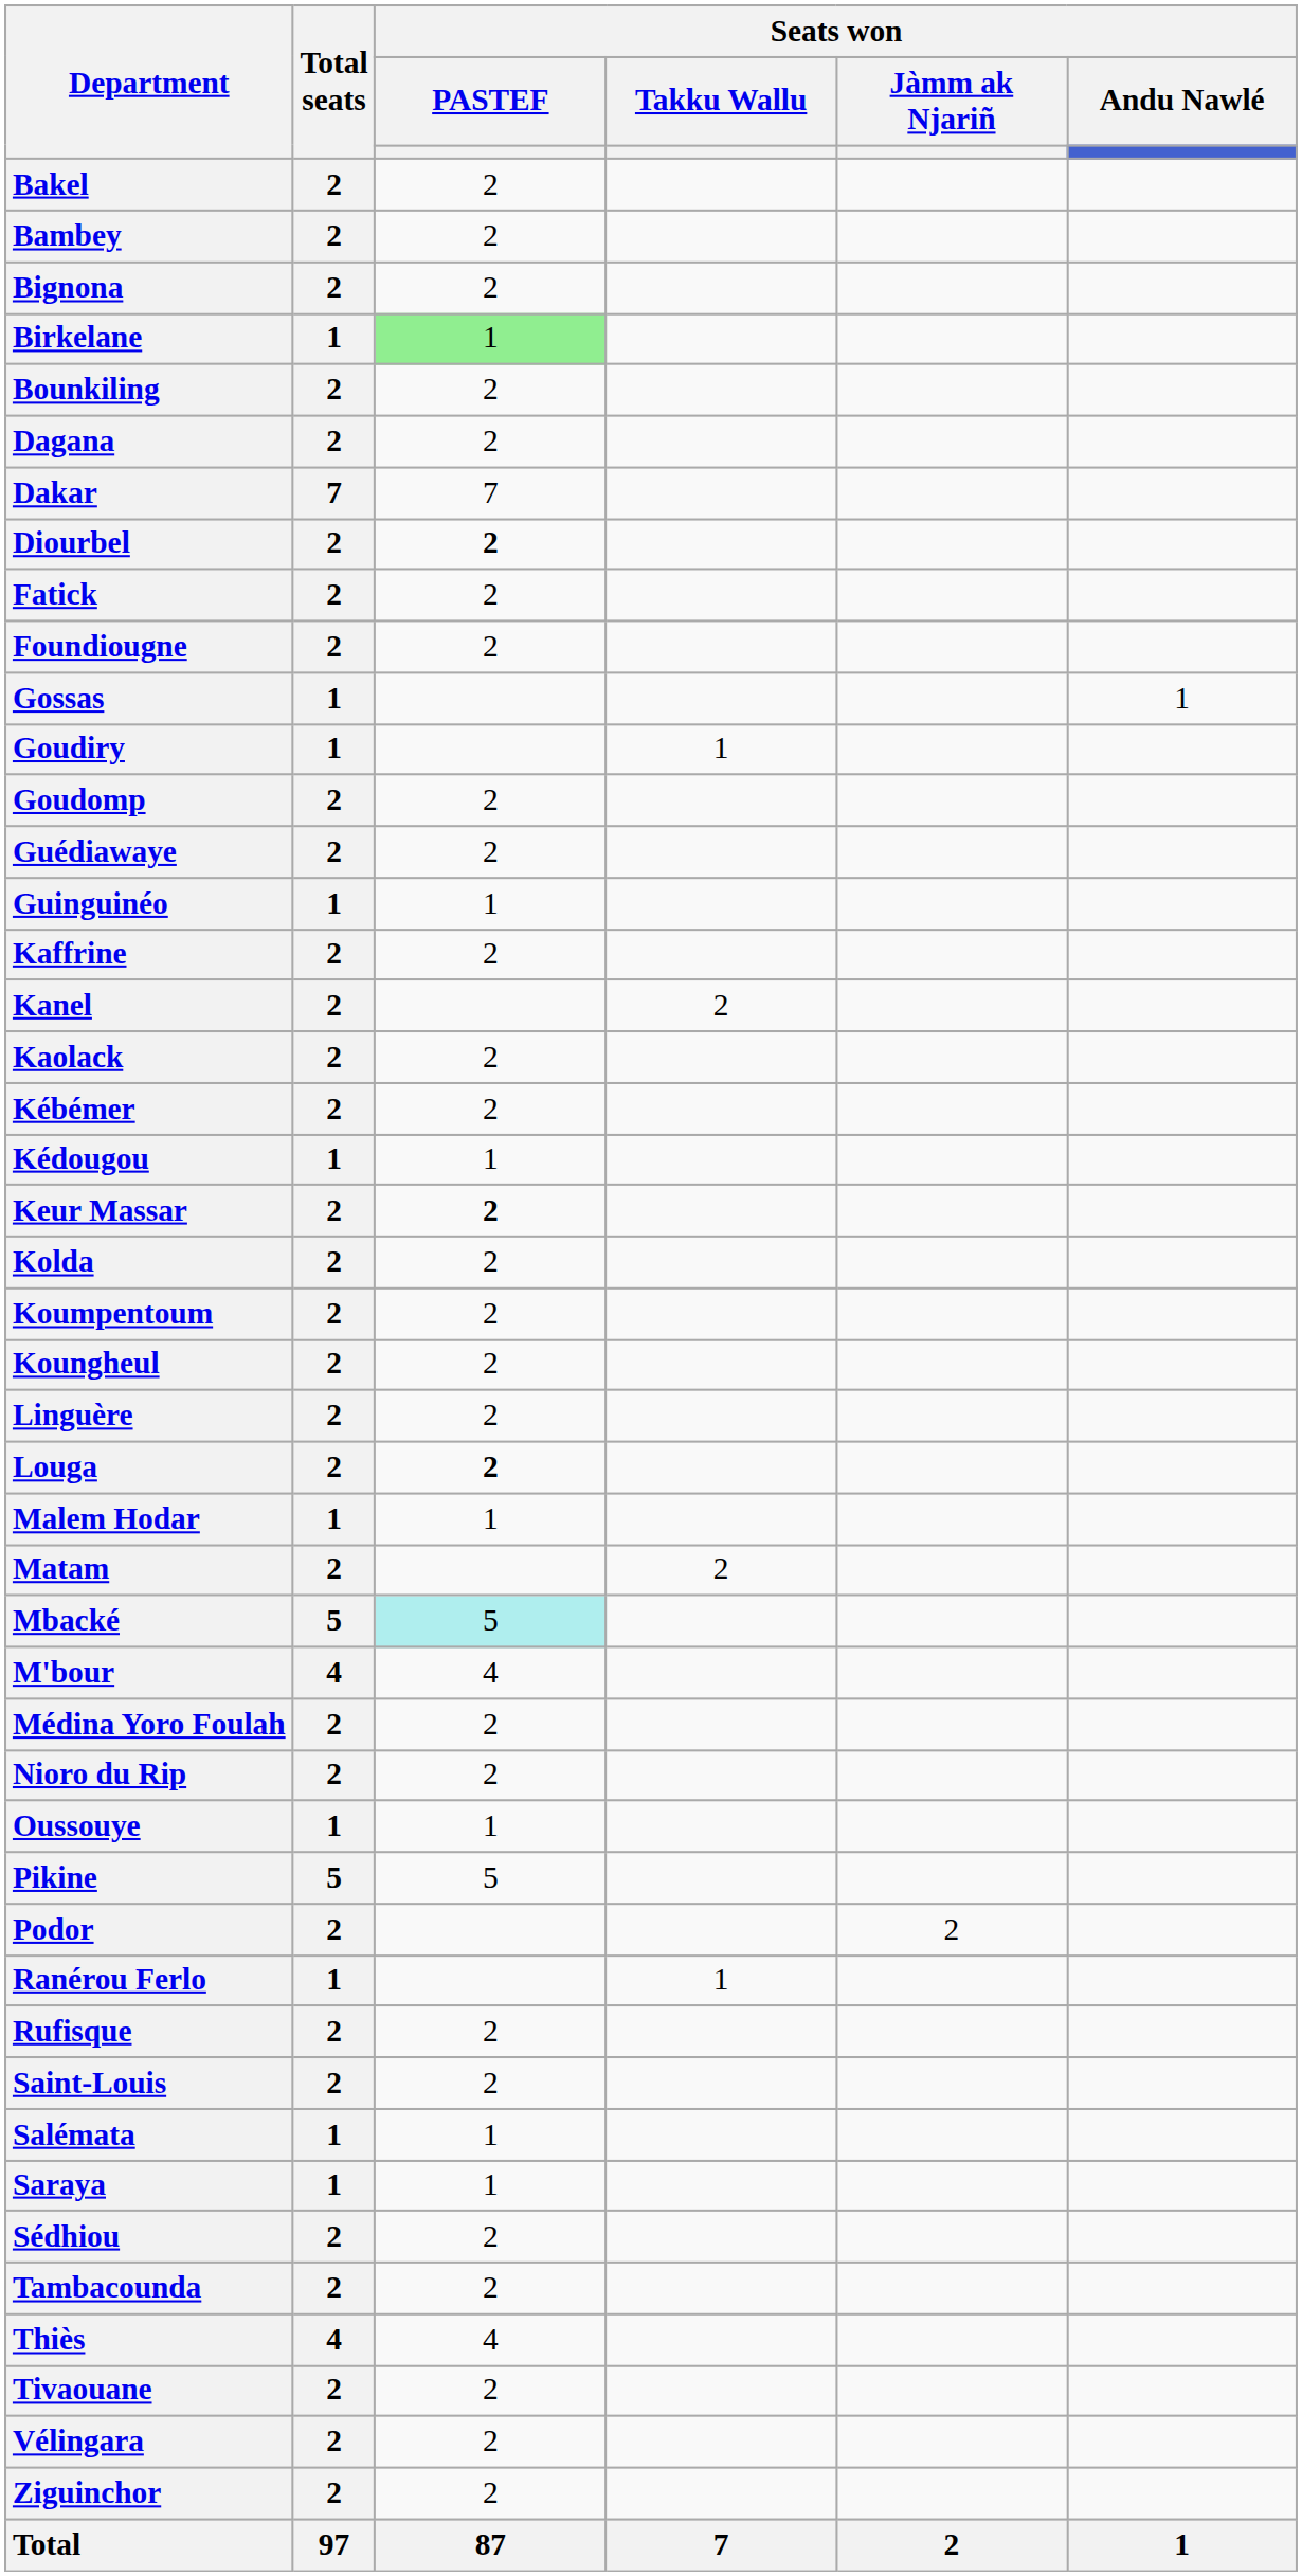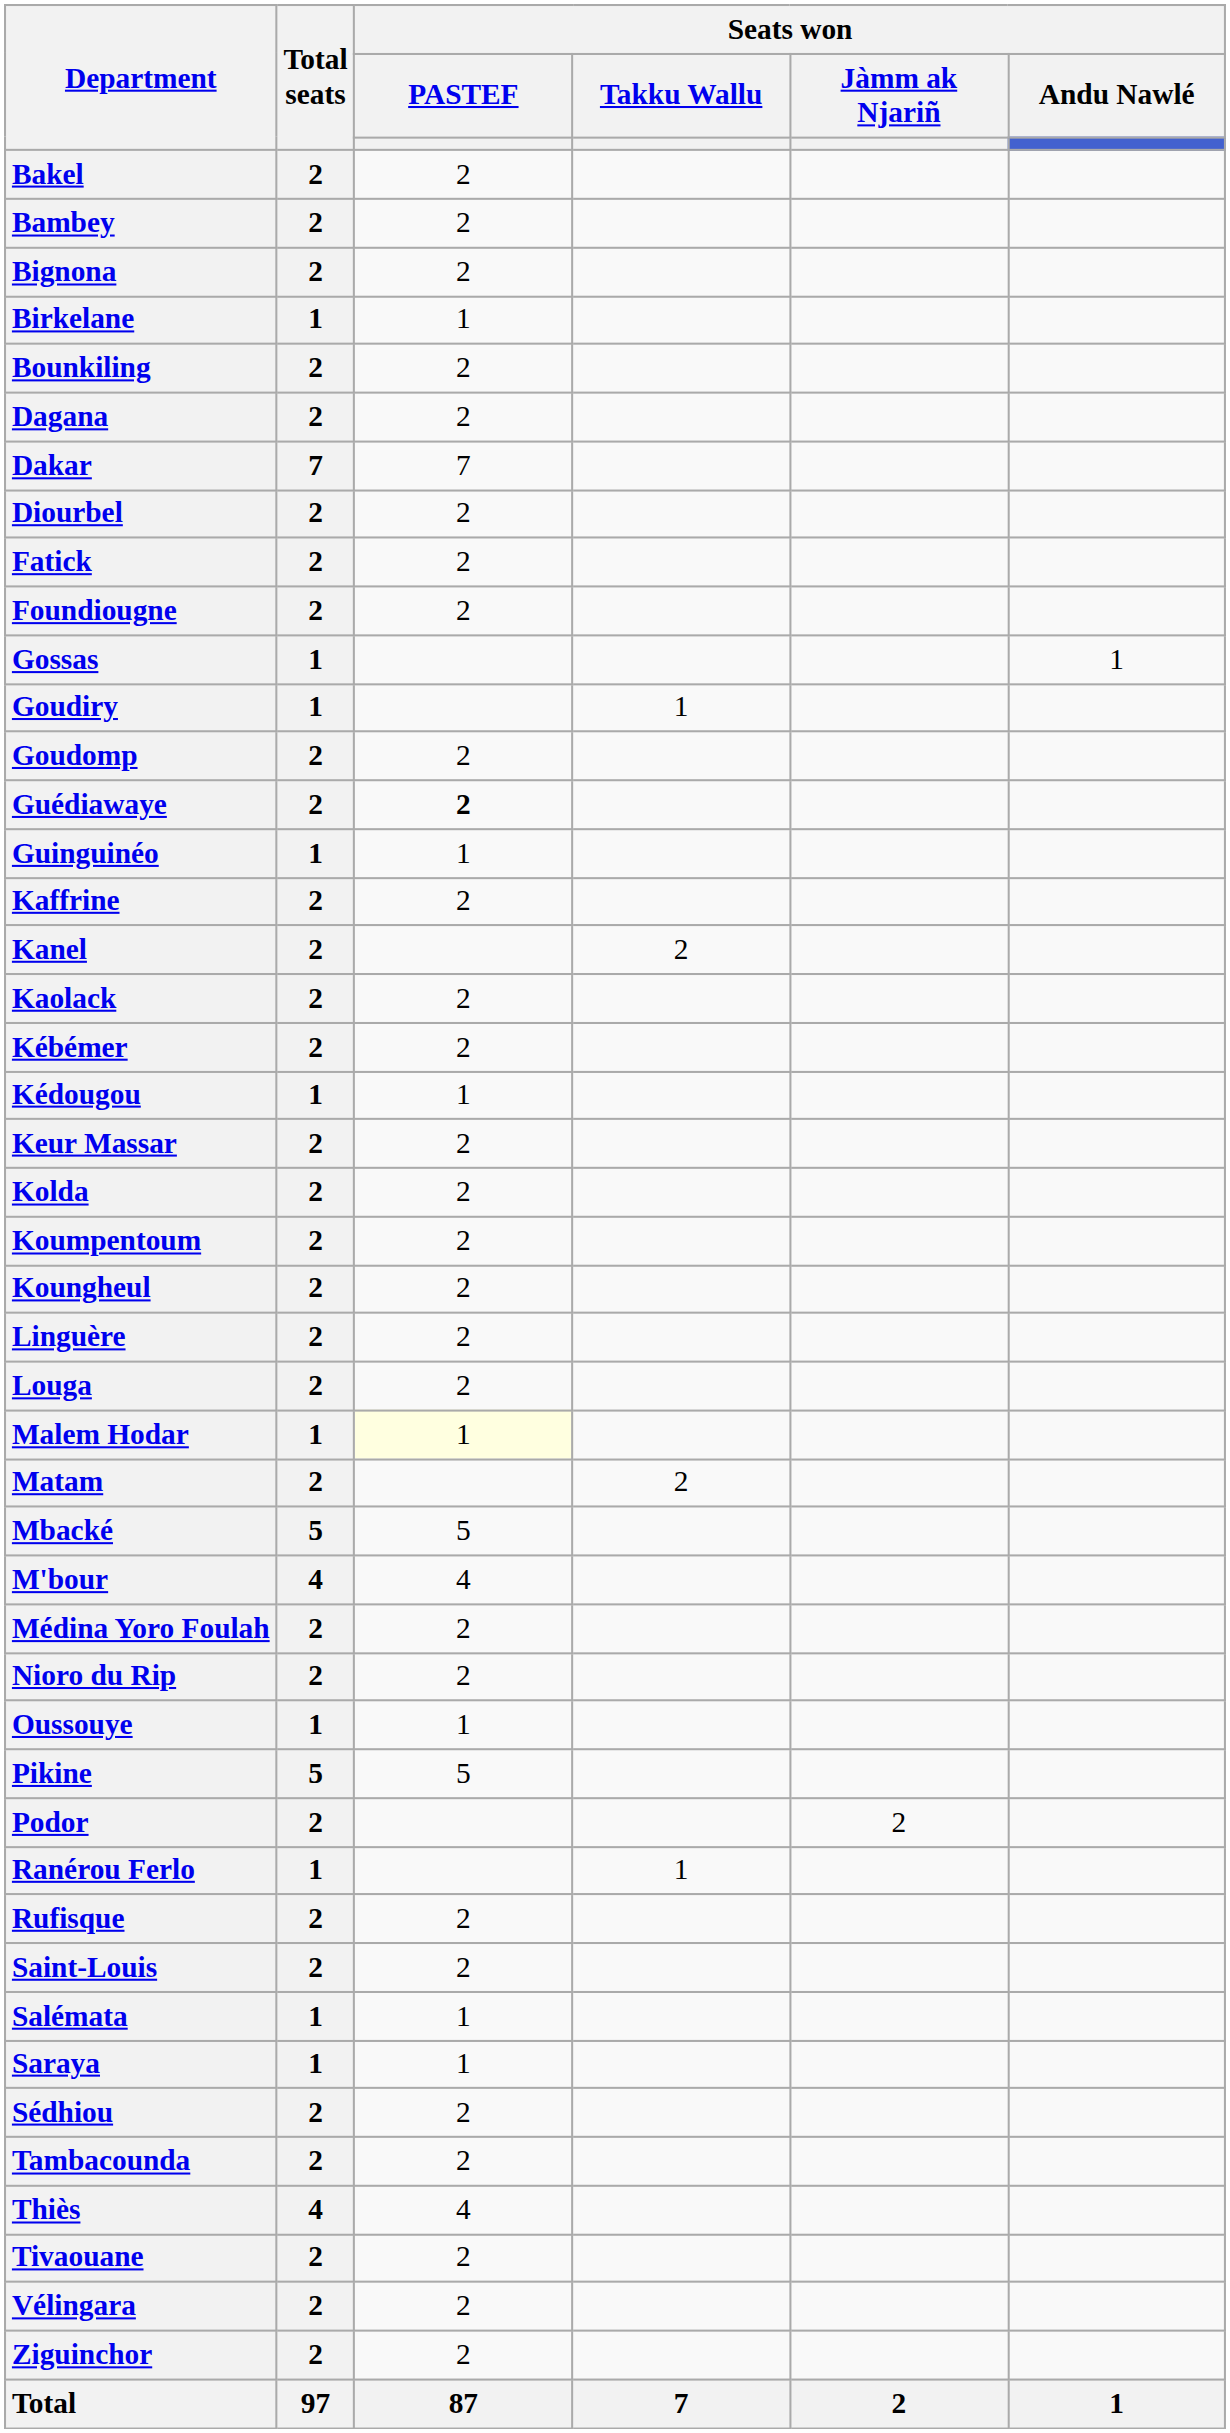Birkelane | Seats won / PASTEF: lightgreen background -> no background
Diourbel | Seats won / PASTEF: bold -> normal
Guédiawaye | Seats won / PASTEF: normal -> bold
Keur Massar | Seats won / PASTEF: bold -> normal
Louga | Seats won / PASTEF: bold -> normal
Malem Hodar | Seats won / PASTEF: no background -> lightyellow background
Mbacké | Seats won / PASTEF: paleturquoise background -> no background
